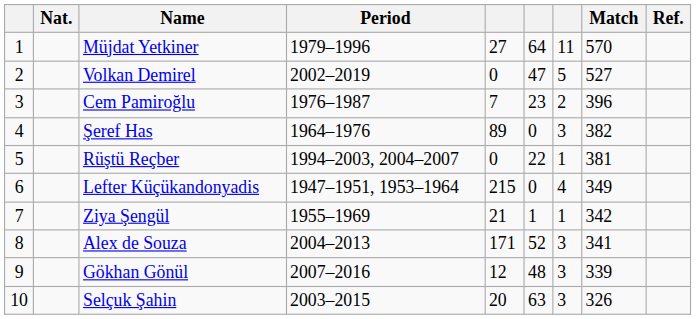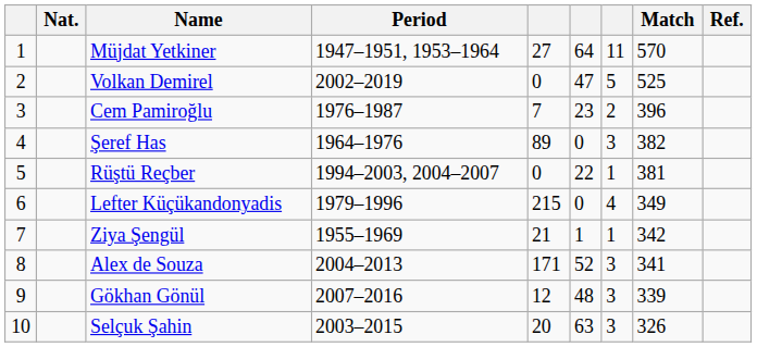Müjdat Yetkiner | Period: 1979–1996 -> 1947–1951, 1953–1964
Volkan Demirel | Match: 527 -> 525
Lefter Küçükandonyadis | Period: 1947–1951, 1953–1964 -> 1979–1996
